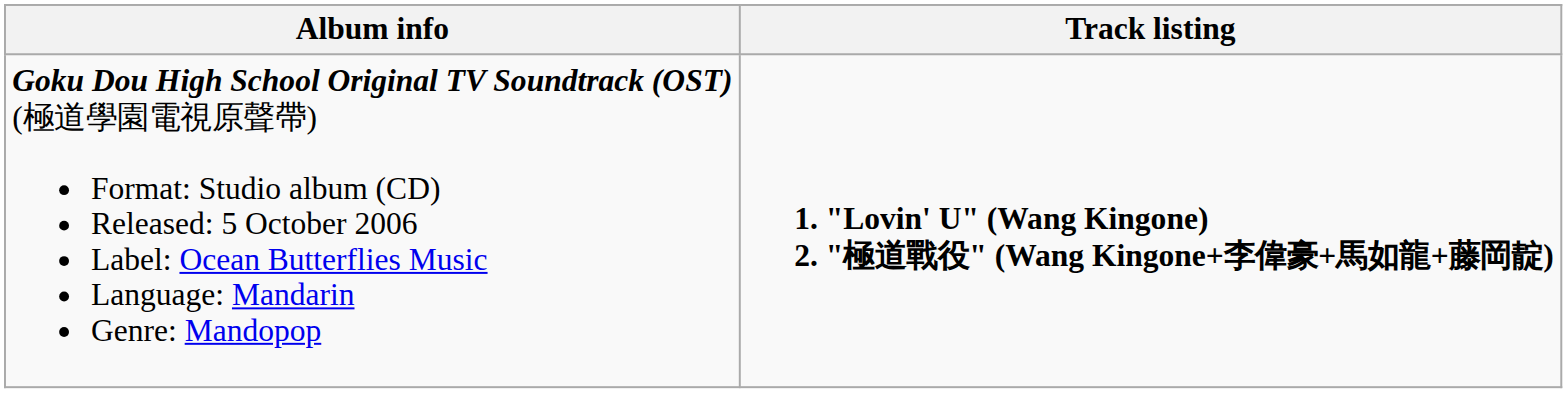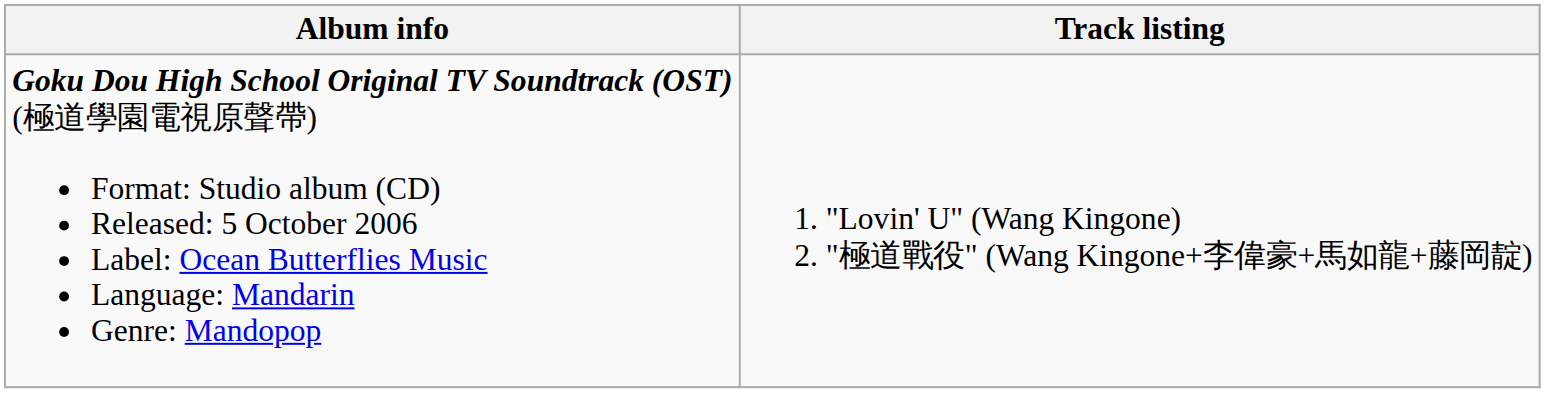row 2 | Track listing: bold -> normal
